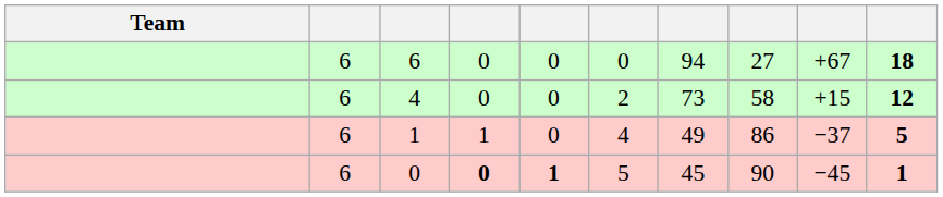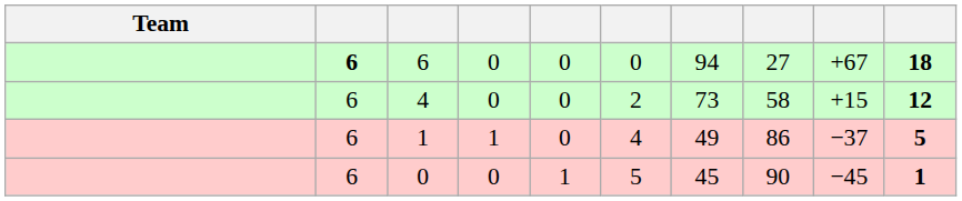row 2 | column 2: normal -> bold
row 5 | column 4: bold -> normal
row 5 | column 5: bold -> normal
